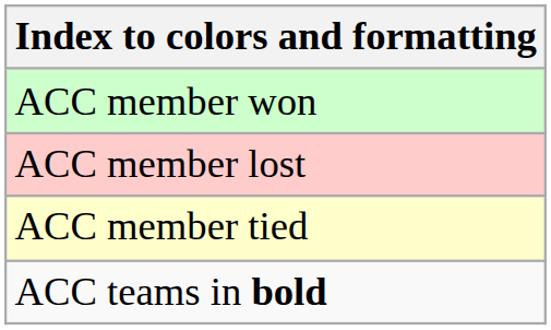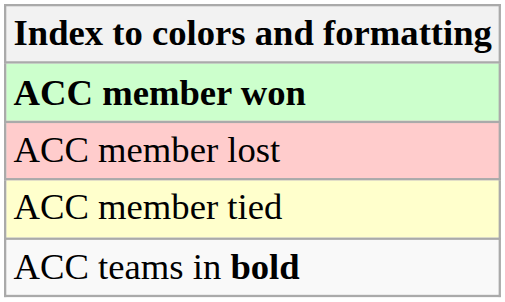row 2 | column 1: normal -> bold
